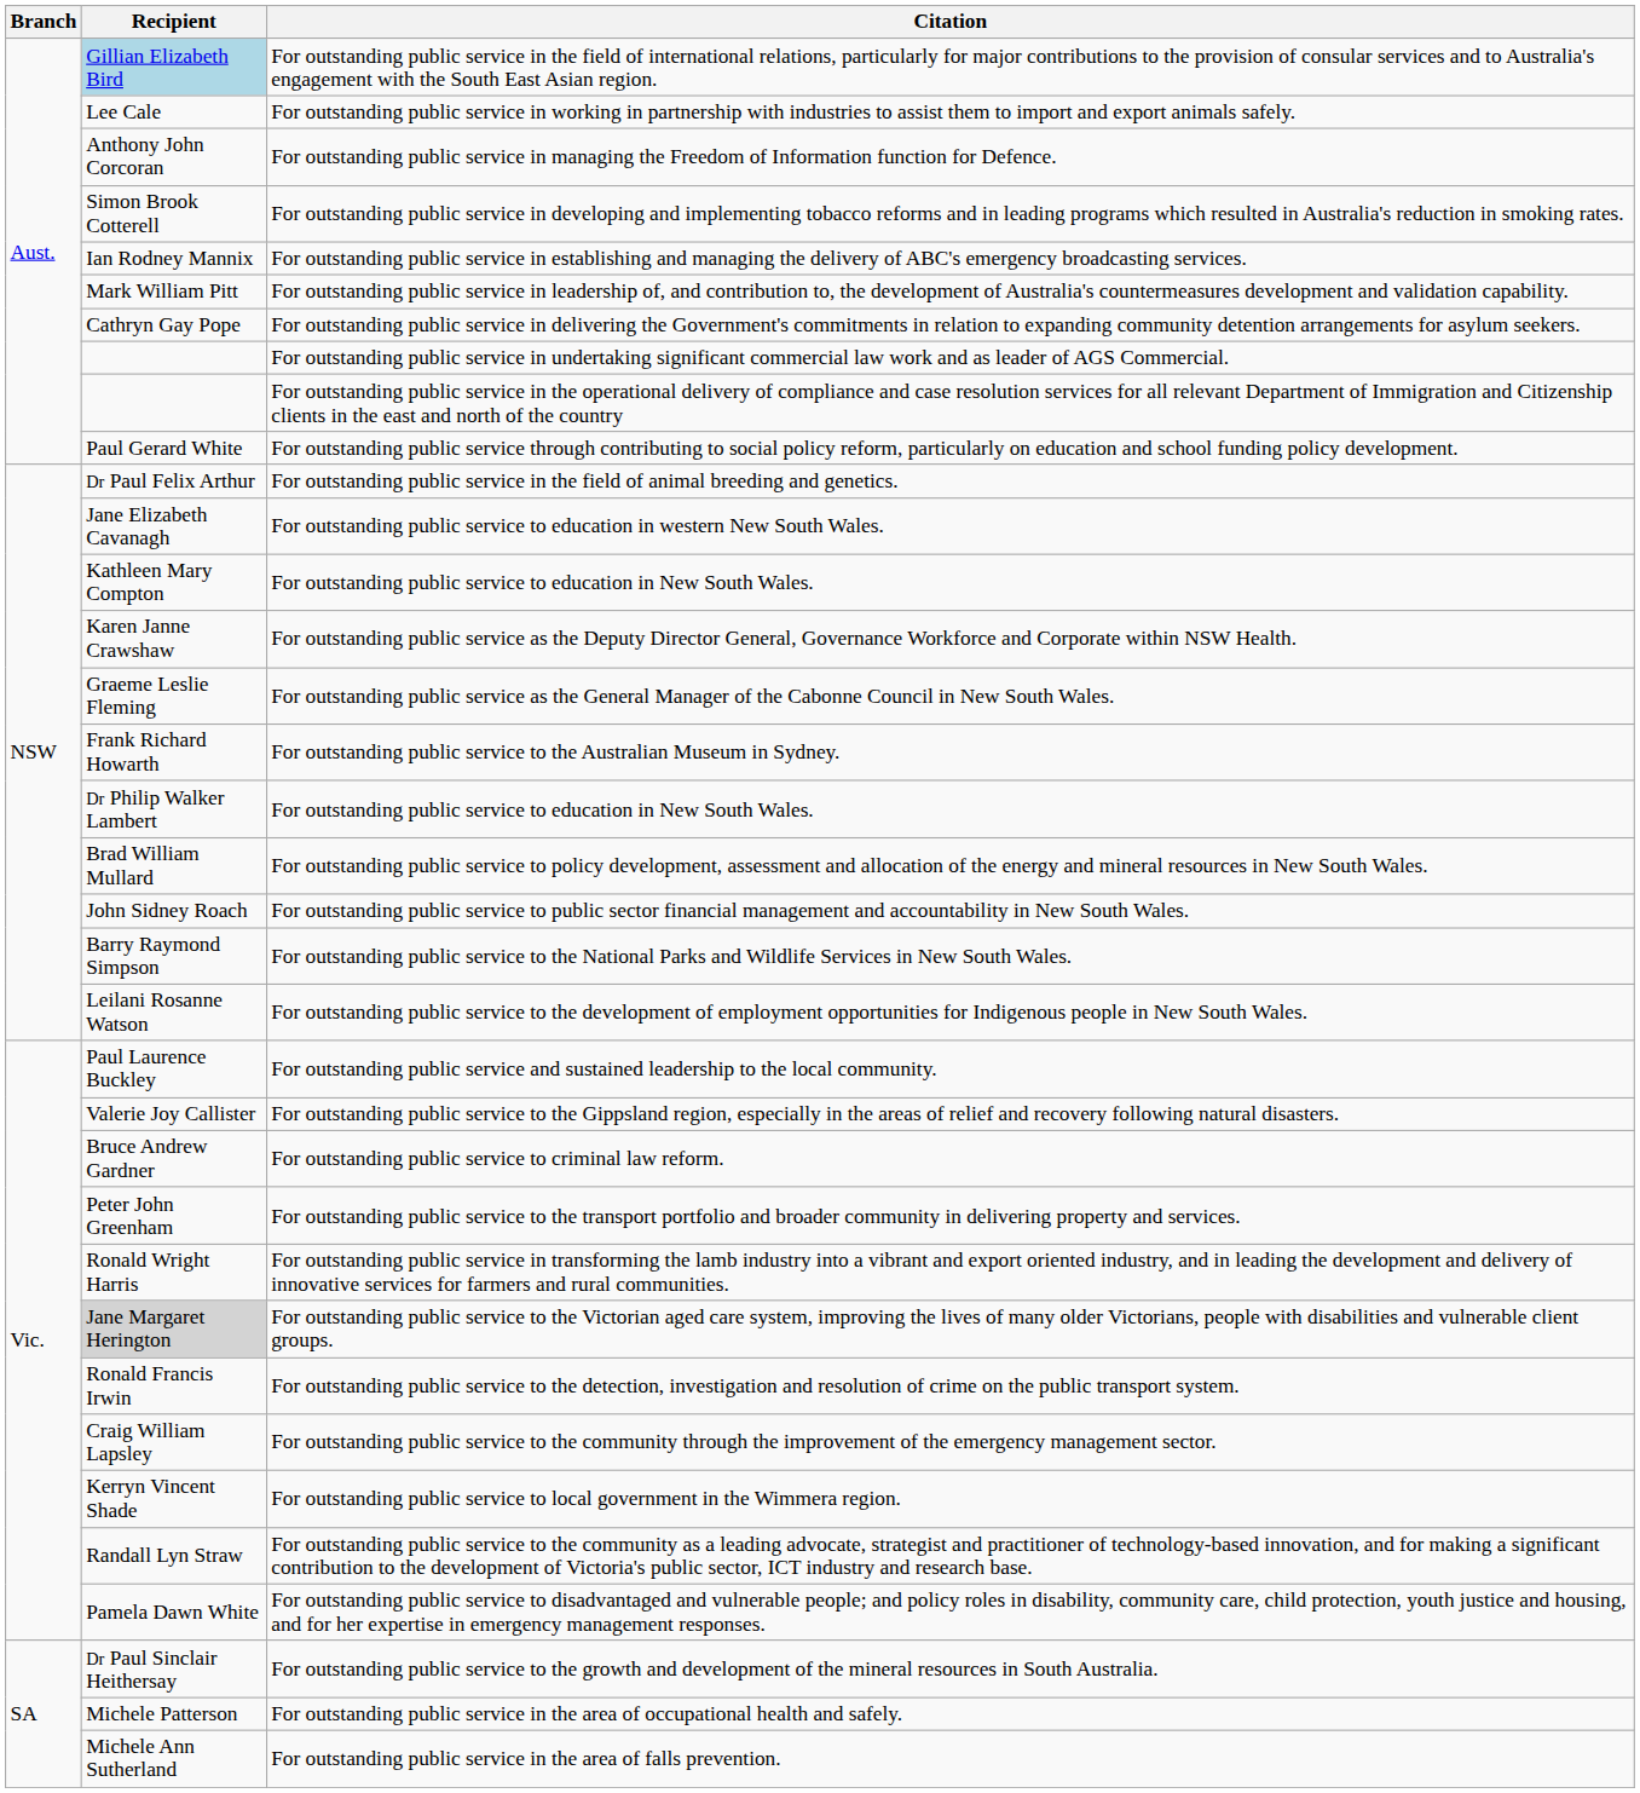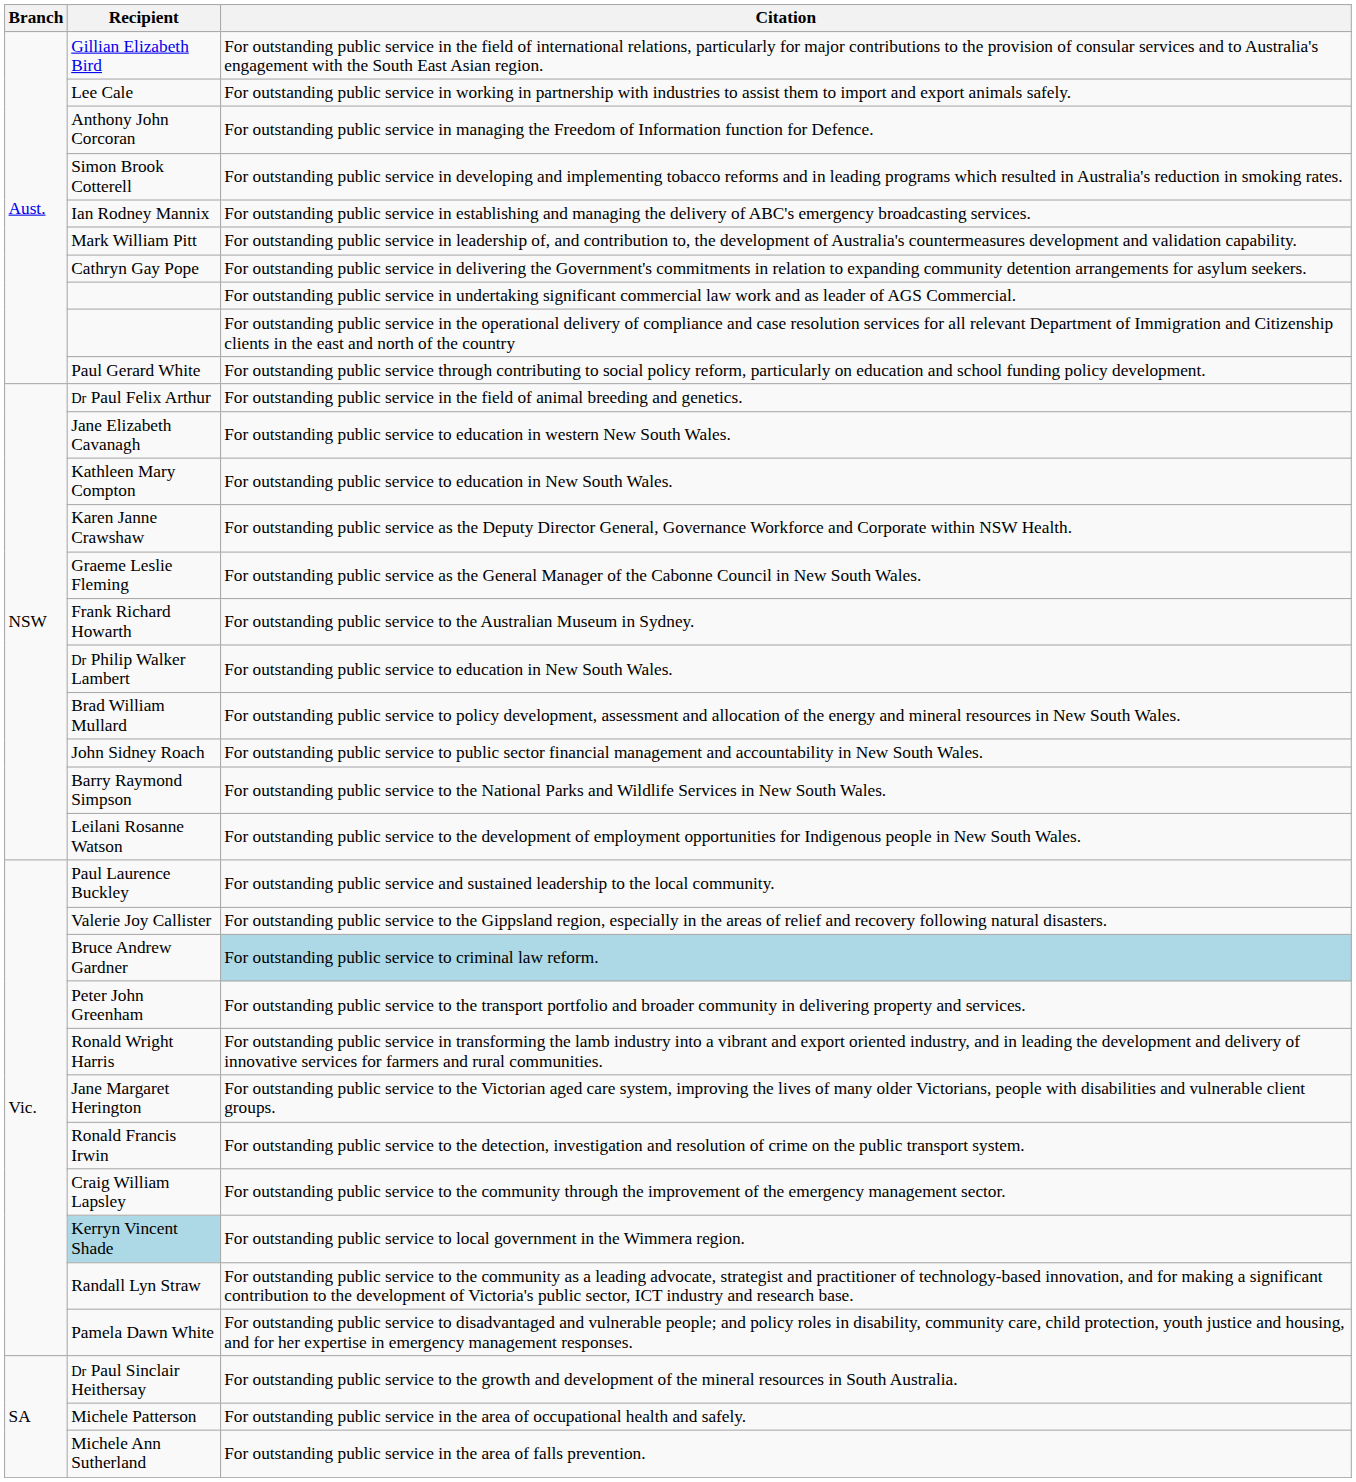Gillian Elizabeth Bird | Recipient: lightblue background -> no background
Bruce Andrew Gardner | Citation: no background -> lightblue background
Jane Margaret Herington | Recipient: lightgrey background -> no background
Kerryn Vincent Shade | Recipient: no background -> lightblue background
